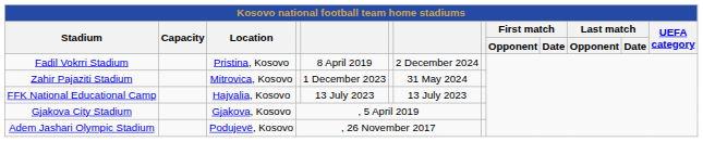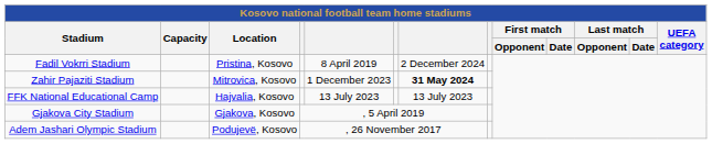Zahir Pajaziti Stadium | column 7: normal -> bold
